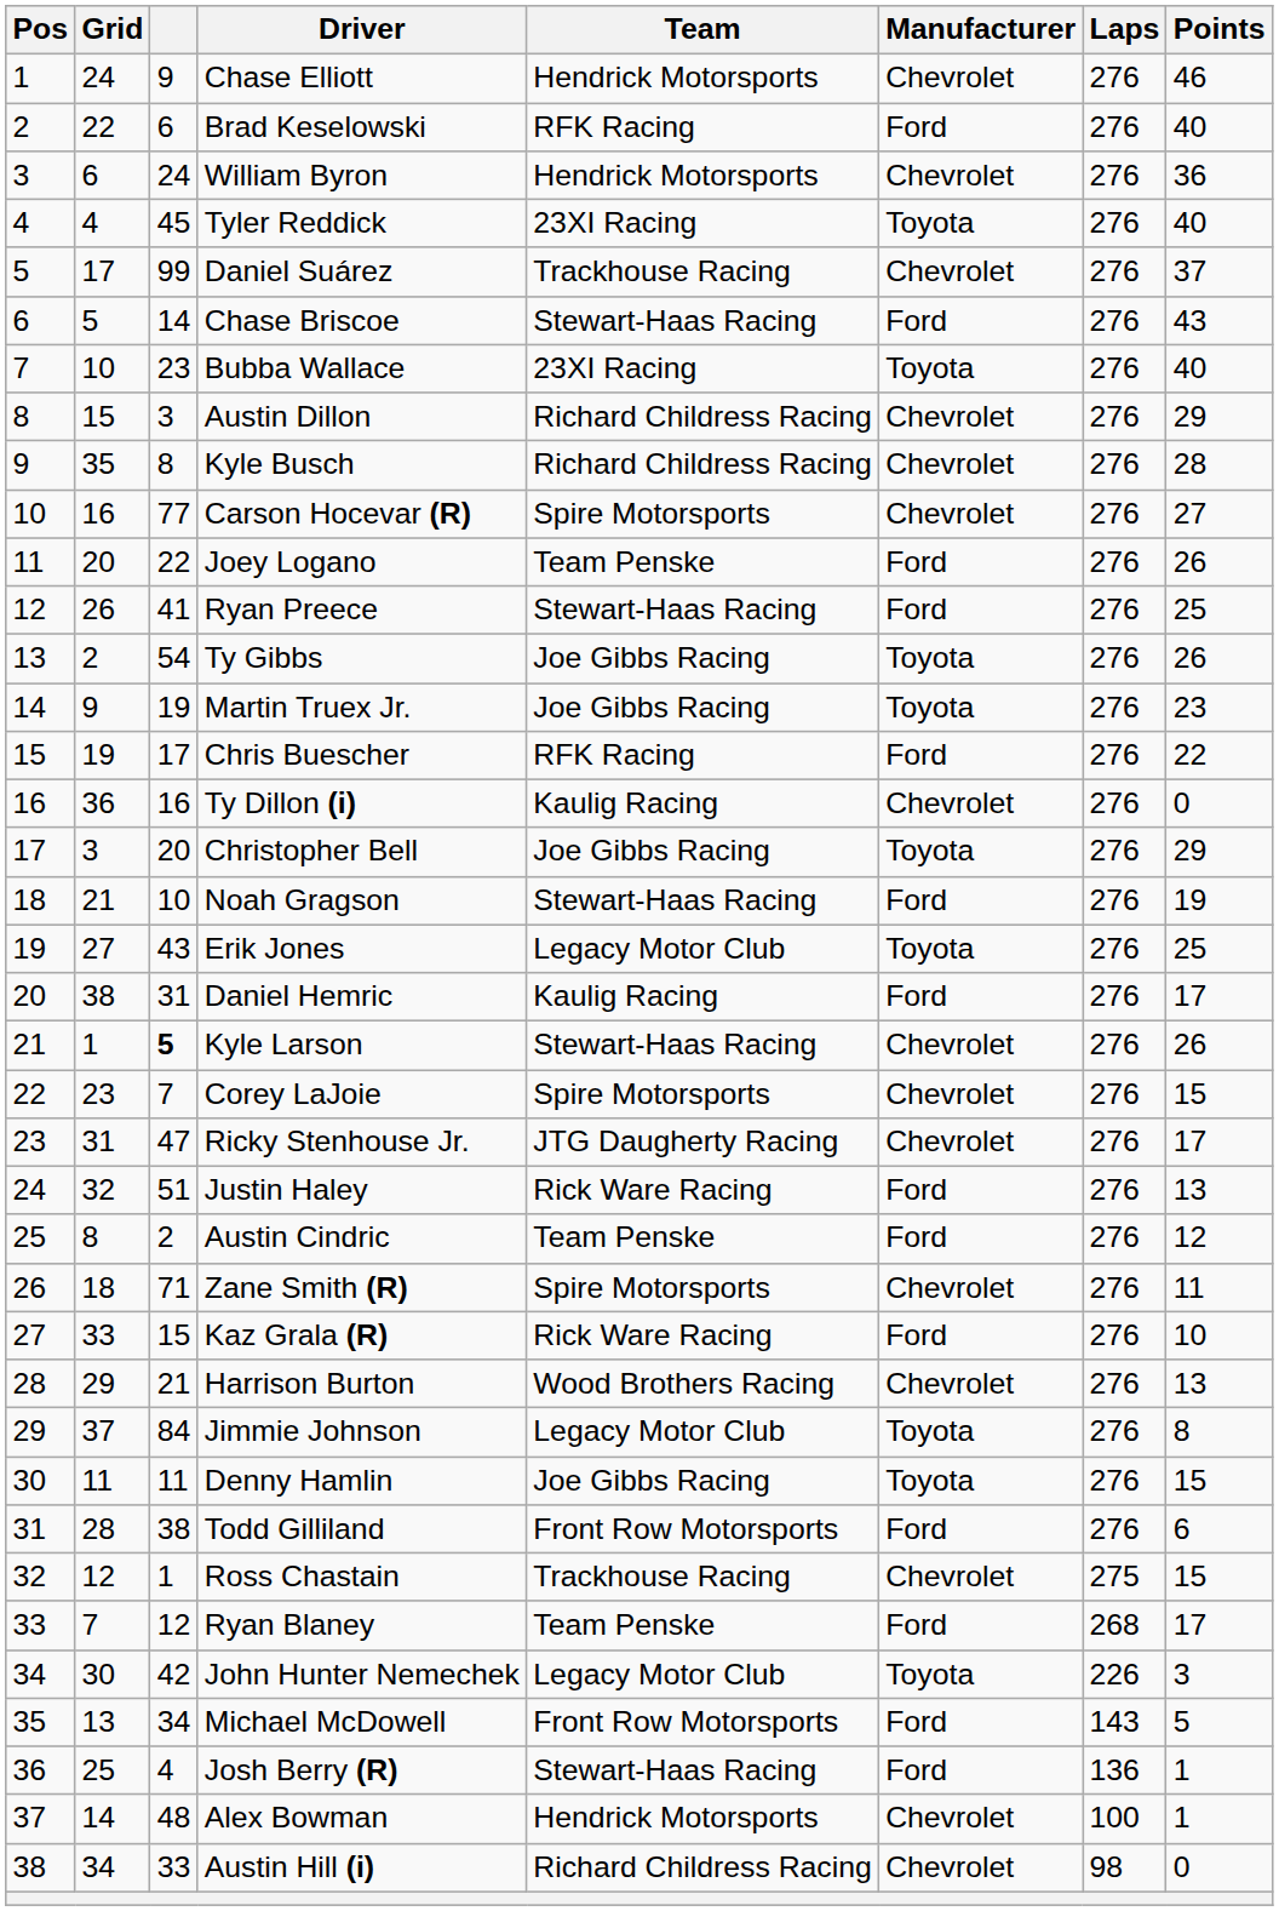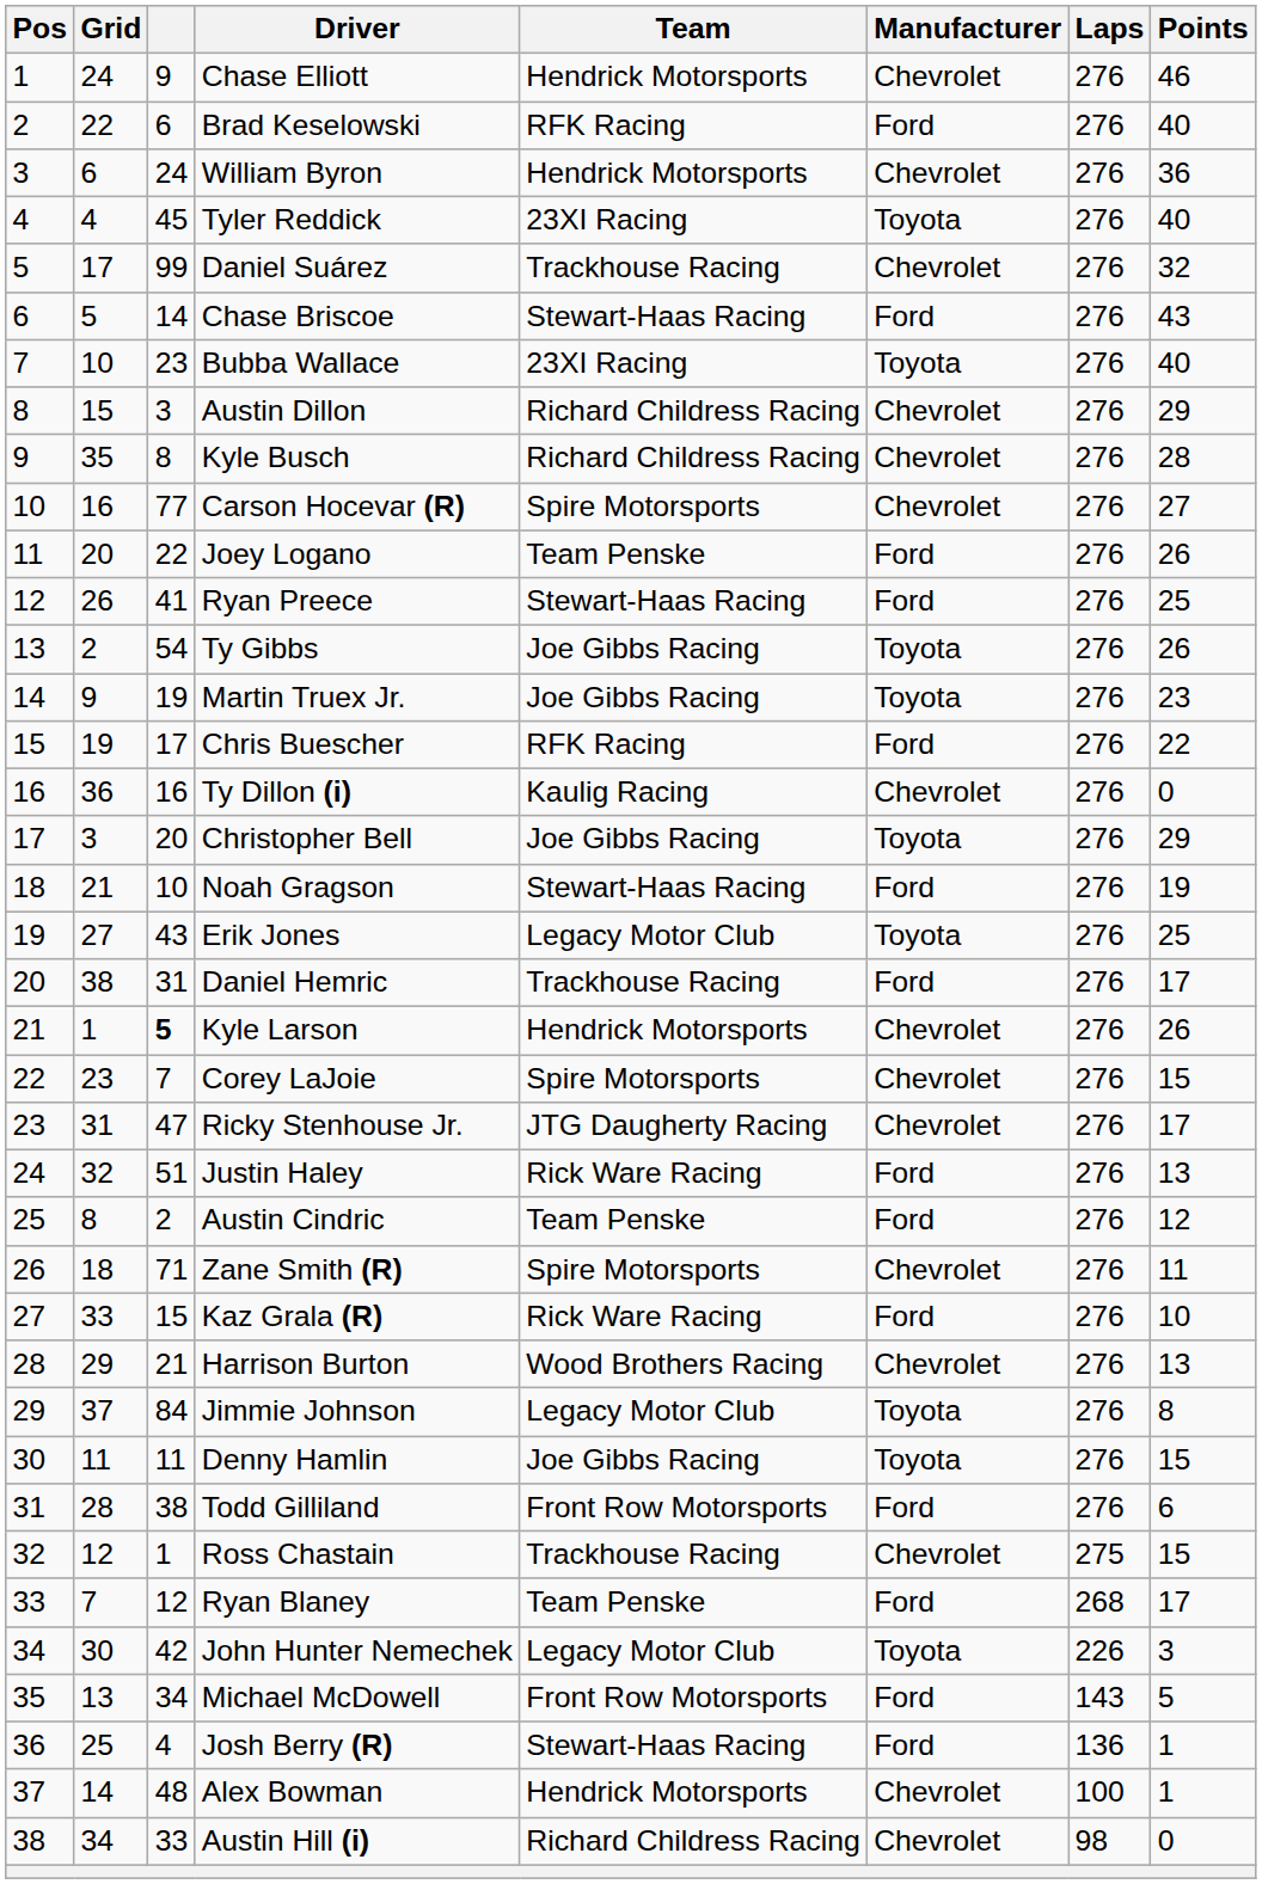Daniel Suárez | Points: 37 -> 32
Daniel Hemric | Team: Kaulig Racing -> Trackhouse Racing
Kyle Larson | Team: Stewart-Haas Racing -> Hendrick Motorsports
